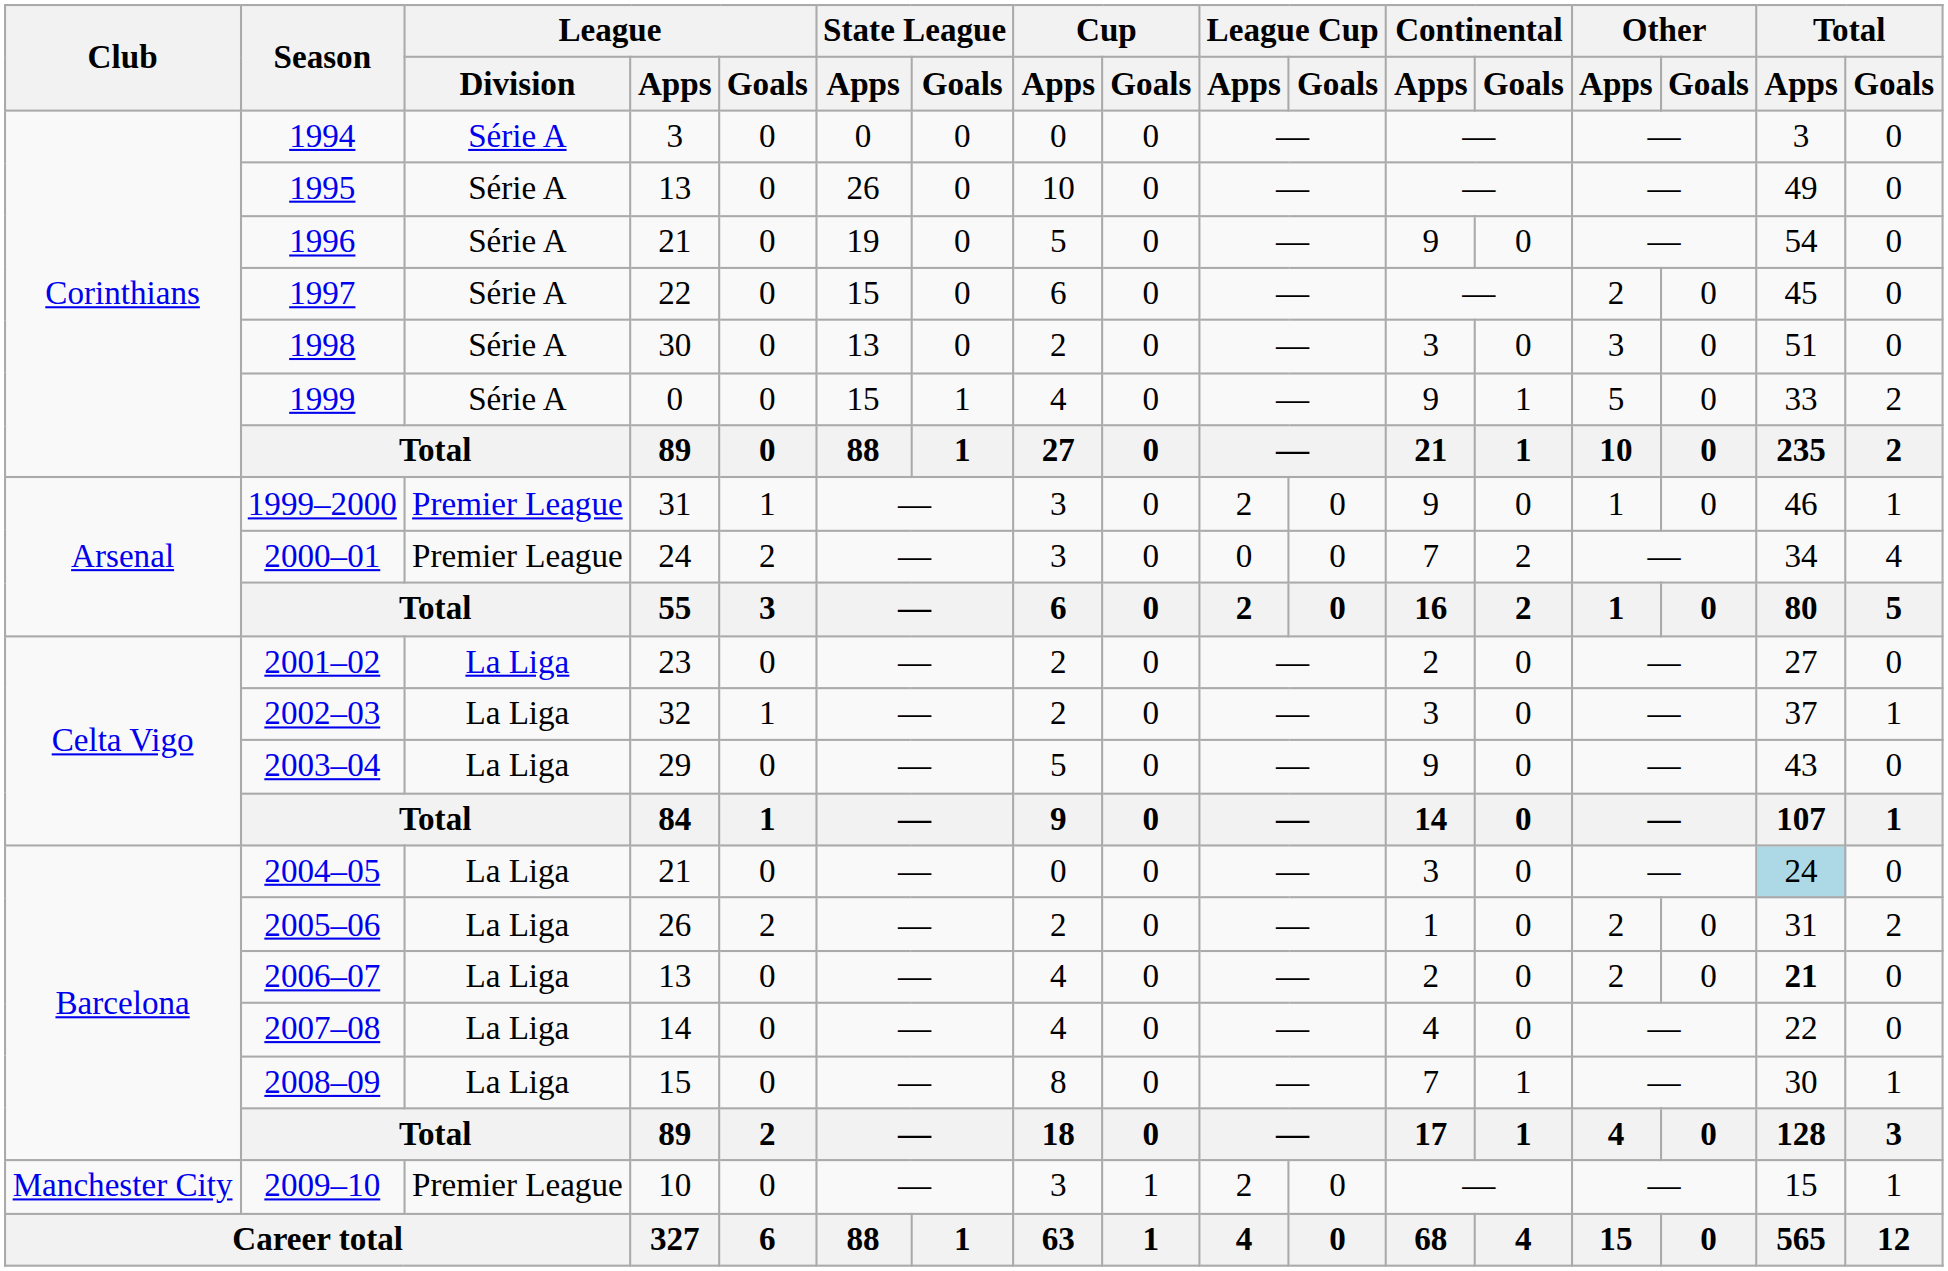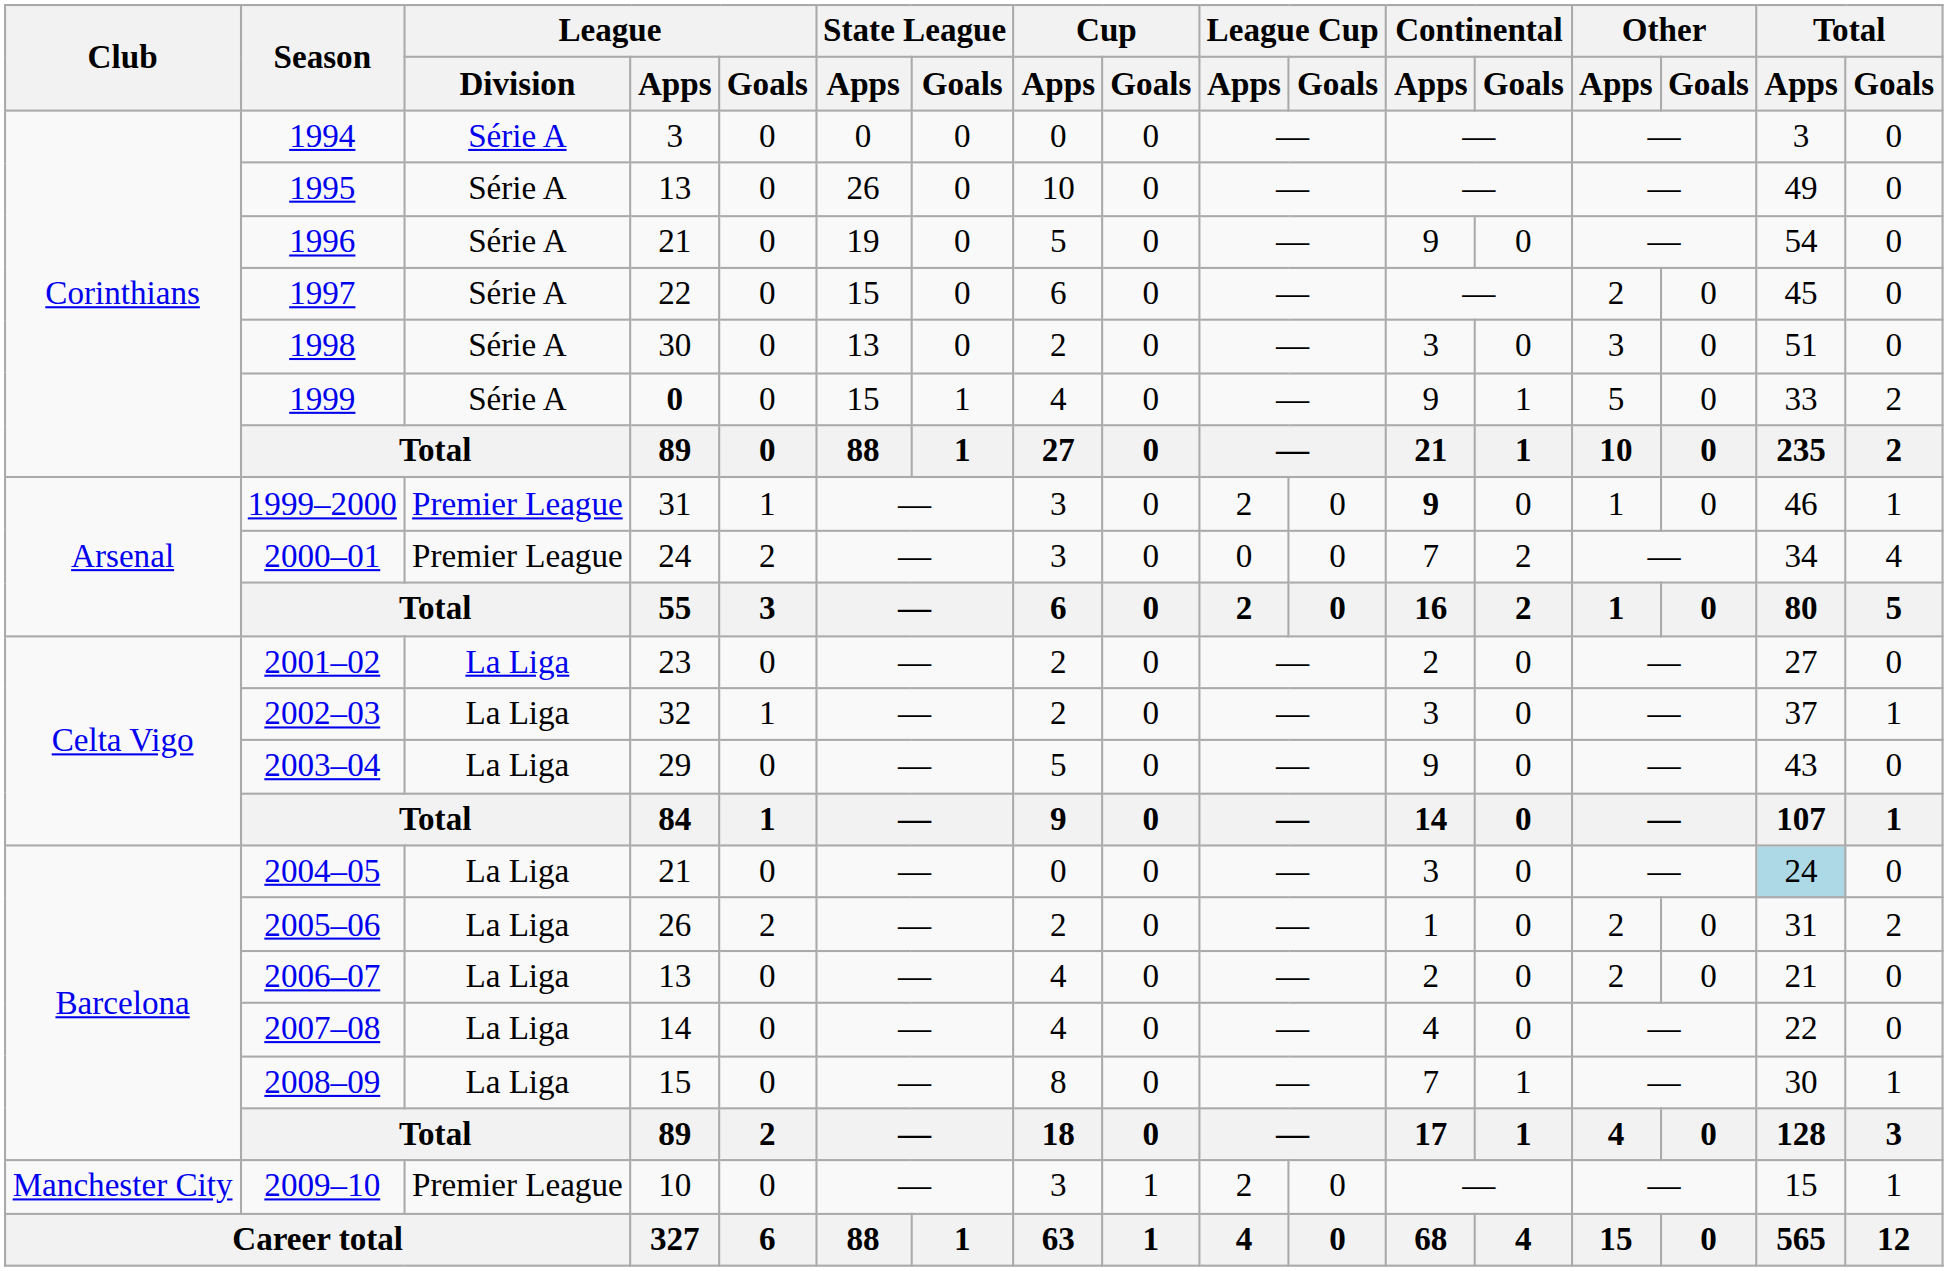1999 | League / Apps: normal -> bold
1999–2000 | Continental / Apps: normal -> bold
2006–07 | Total / Apps: bold -> normal
